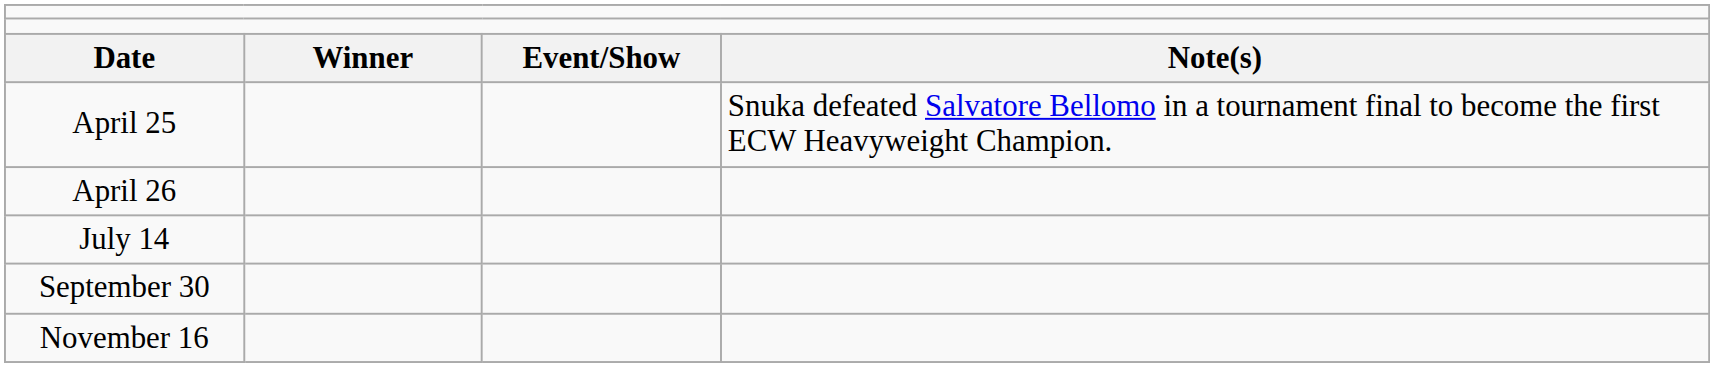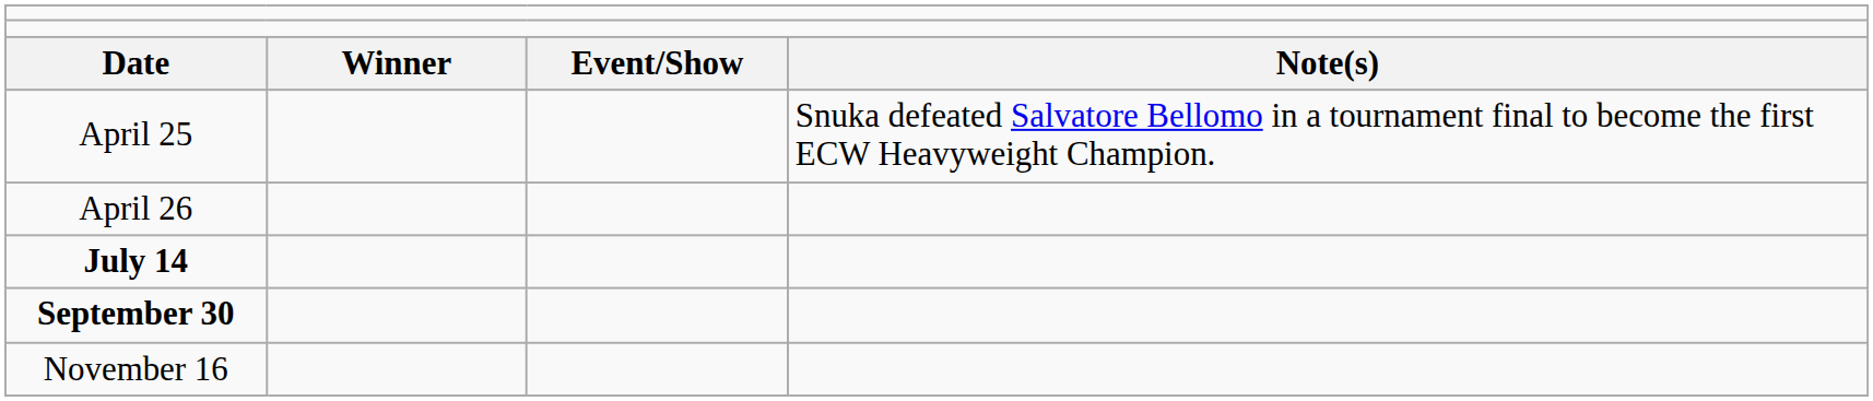July 14 | column 1: normal -> bold
September 30 | column 1: normal -> bold
